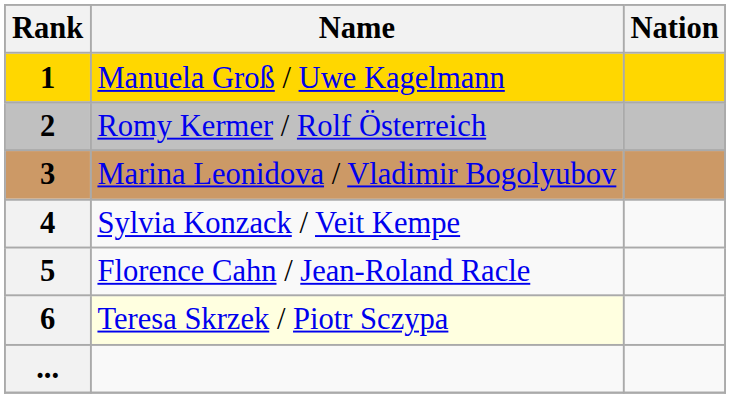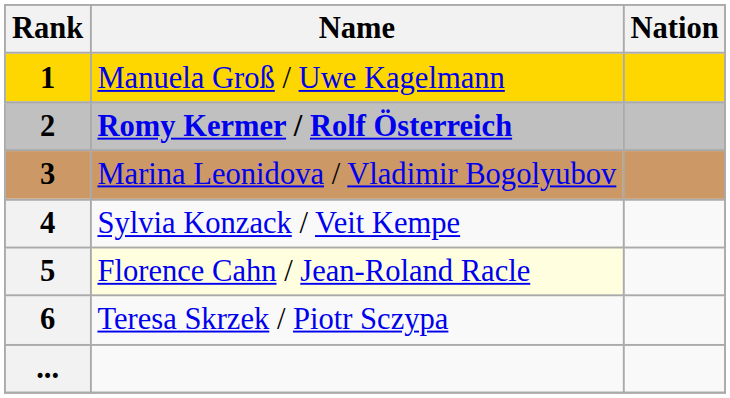Romy Kermer / Rolf Österreich | Name: normal -> bold
Florence Cahn / Jean-Roland Racle | Name: no background -> lightyellow background
Teresa Skrzek / Piotr Sczypa | Name: lightyellow background -> no background
